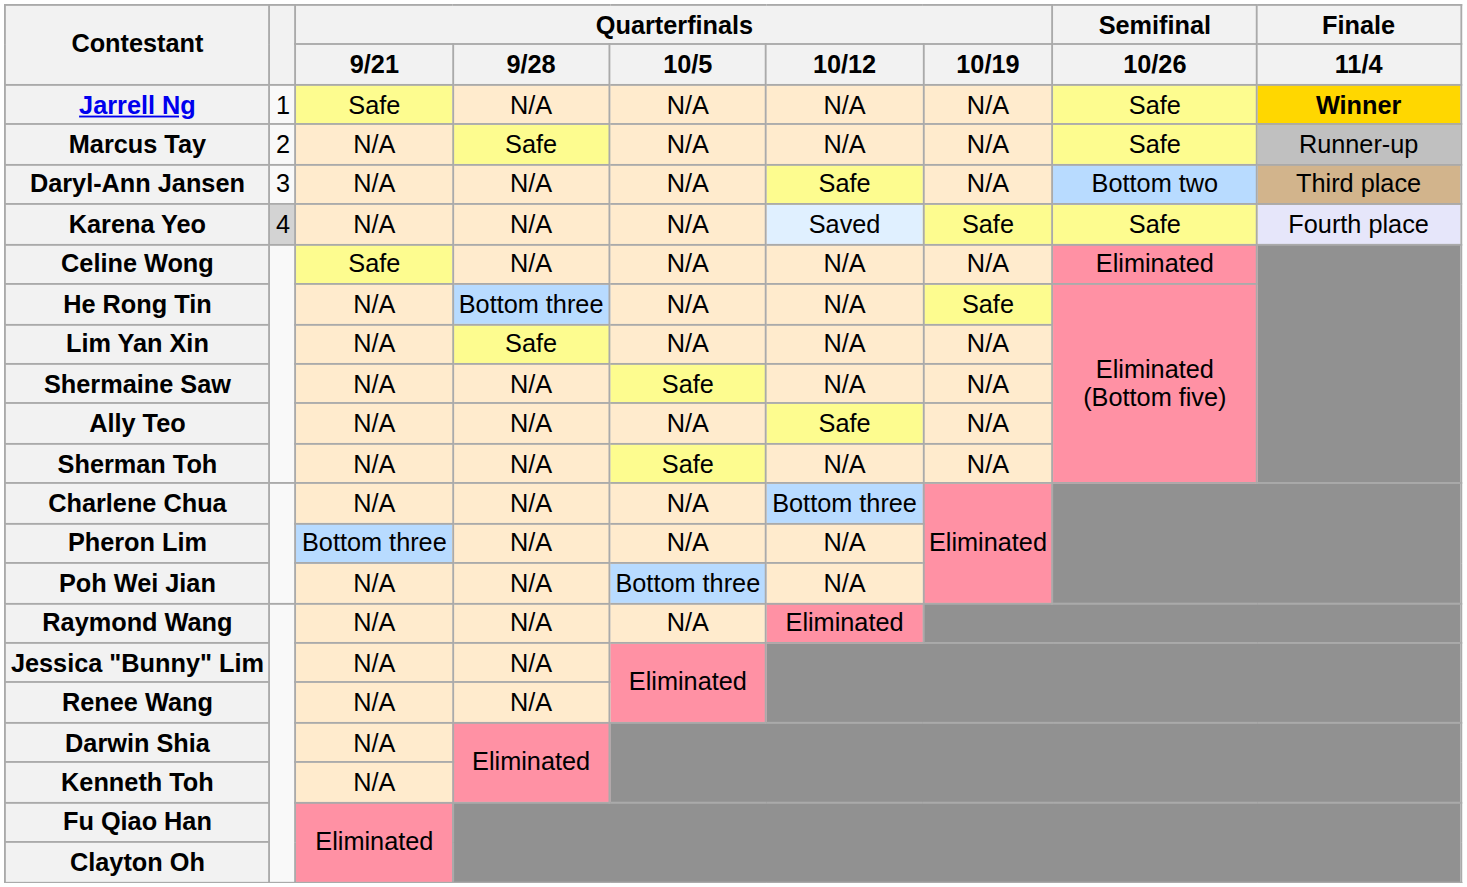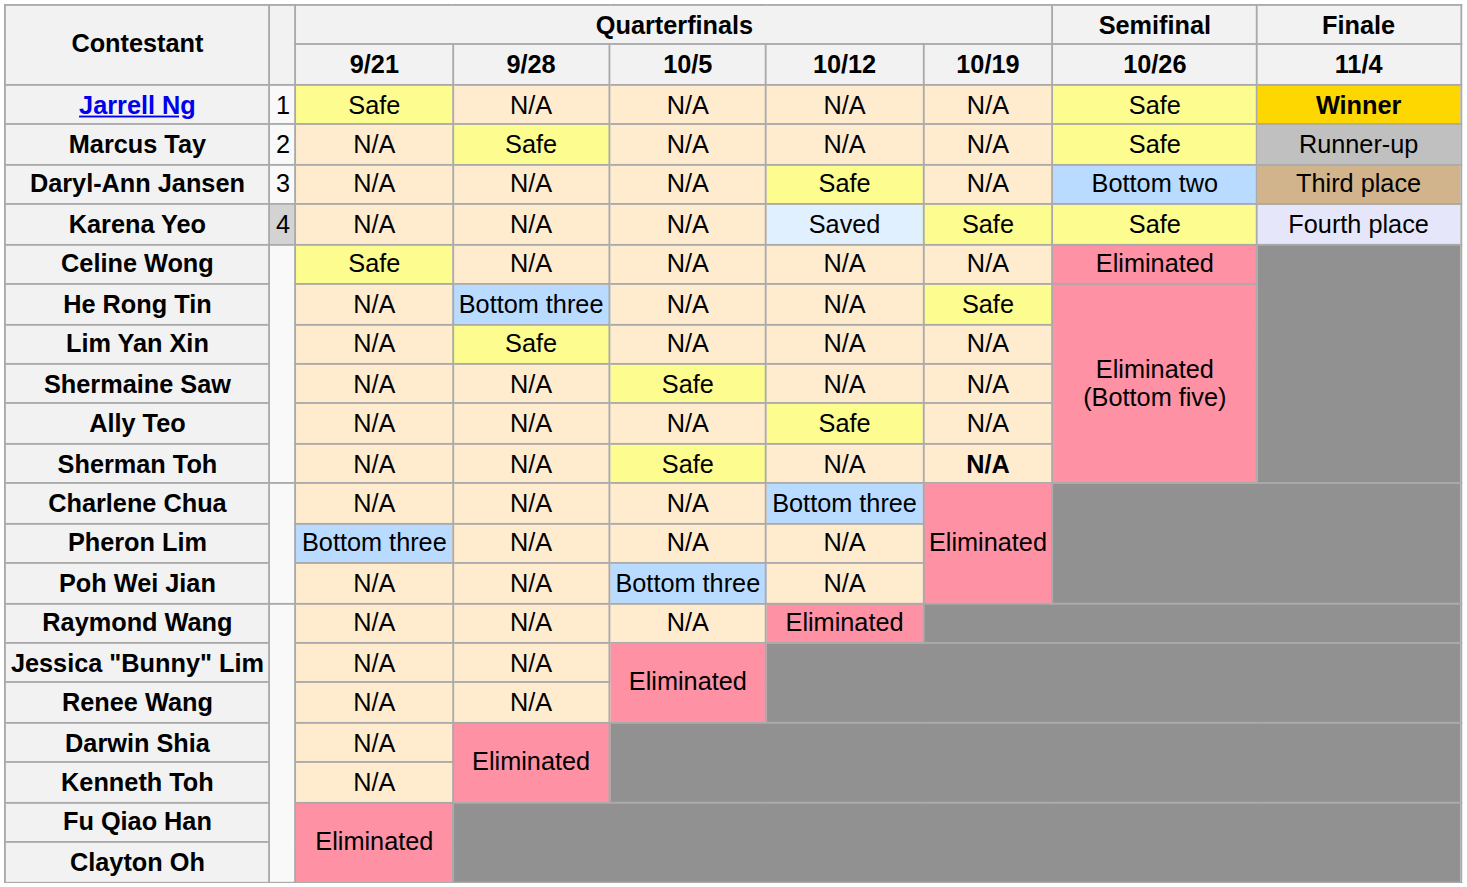Sherman Toh | Quarterfinals / 10/19: normal -> bold
